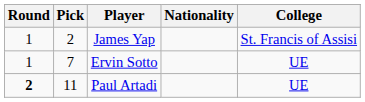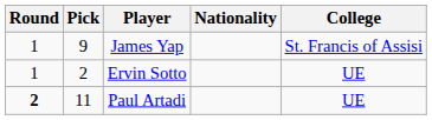James Yap | Pick: 2 -> 9
Ervin Sotto | Pick: 7 -> 2
